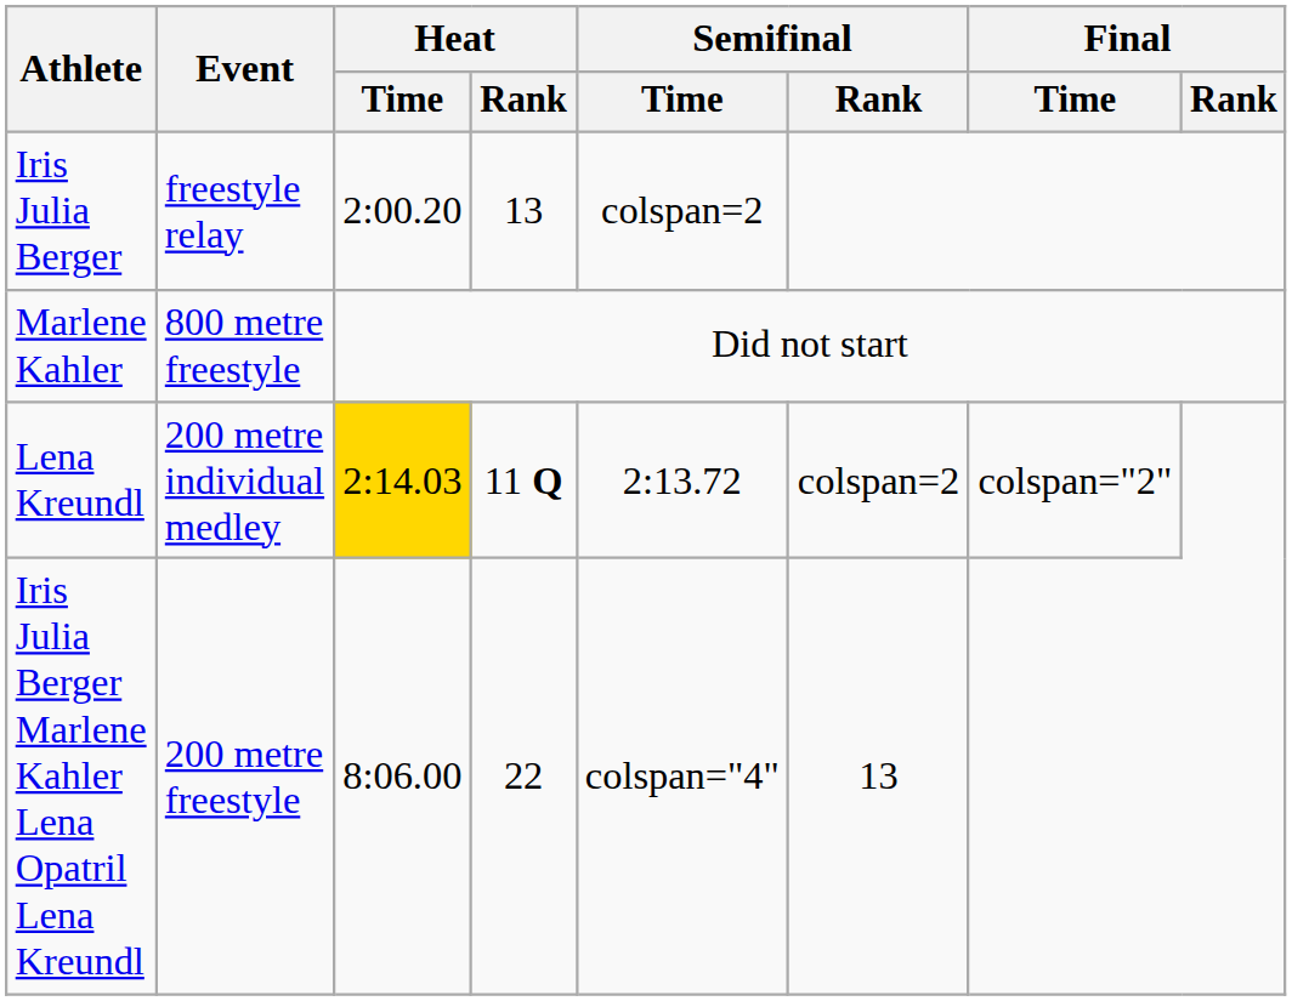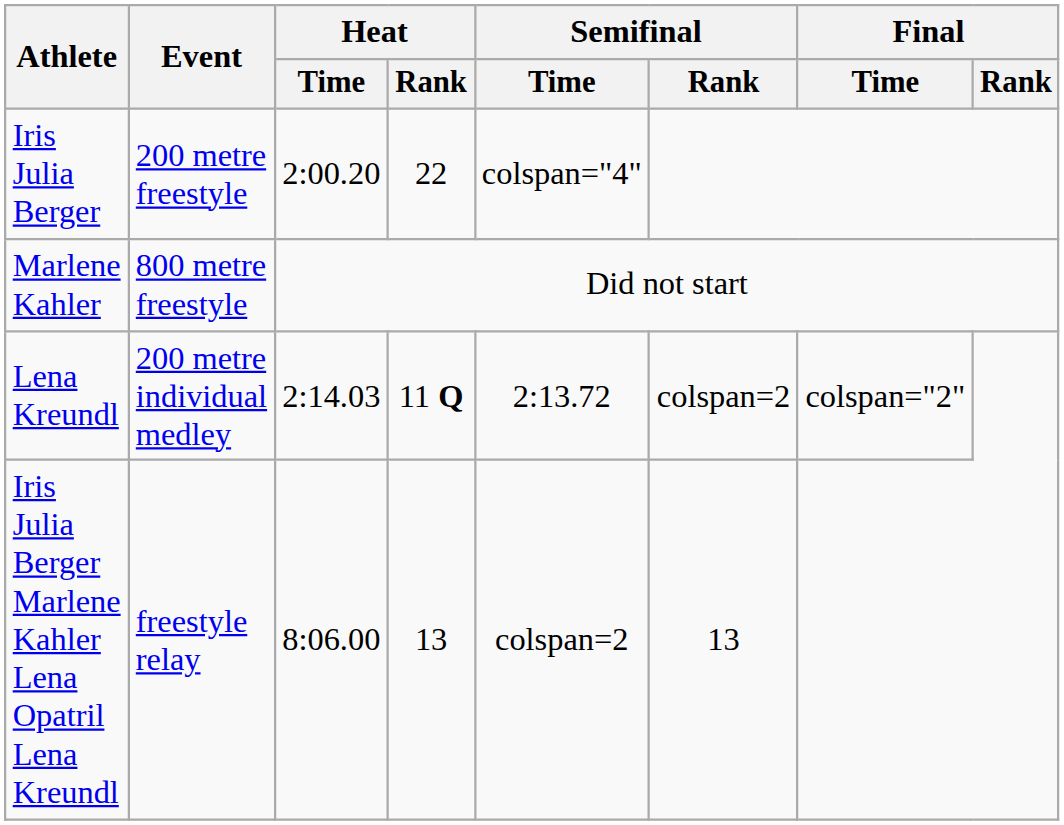Iris Julia Berger | Event: freestyle relay -> 200 metre freestyle
Iris Julia Berger | Heat / Rank: 13 -> 22
Iris Julia Berger | Semifinal / Time: colspan=2 -> colspan="4"
Lena Kreundl | Heat / Time: gold background -> no background
Iris Julia Berger Marlene Kahler Lena Opatril Lena Kreundl | Event: 200 metre freestyle -> freestyle relay
Iris Julia Berger Marlene Kahler Lena Opatril Lena Kreundl | Heat / Rank: 22 -> 13
Iris Julia Berger Marlene Kahler Lena Opatril Lena Kreundl | Semifinal / Time: colspan="4" -> colspan=2
